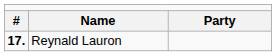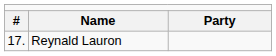Reynald Lauron | column 1: bold -> normal
